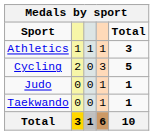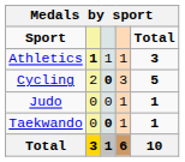Athletics | column 2: normal -> bold
Cycling | column 3: normal -> bold
Taekwando | column 3: normal -> bold
